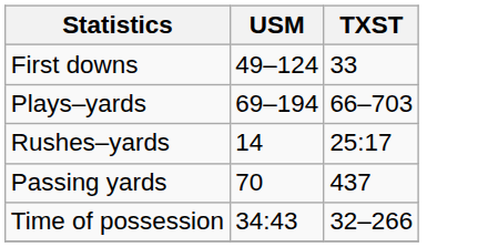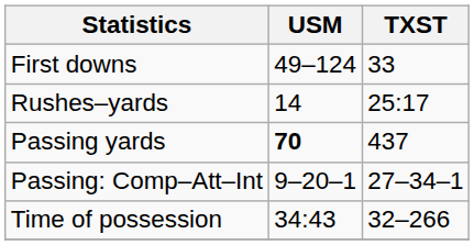- row: Plays–yards | 69–194 | 66–703
Passing yards | USM: normal -> bold
+ row: Passing: Comp–Att–Int | 9–20–1 | 27–34–1
